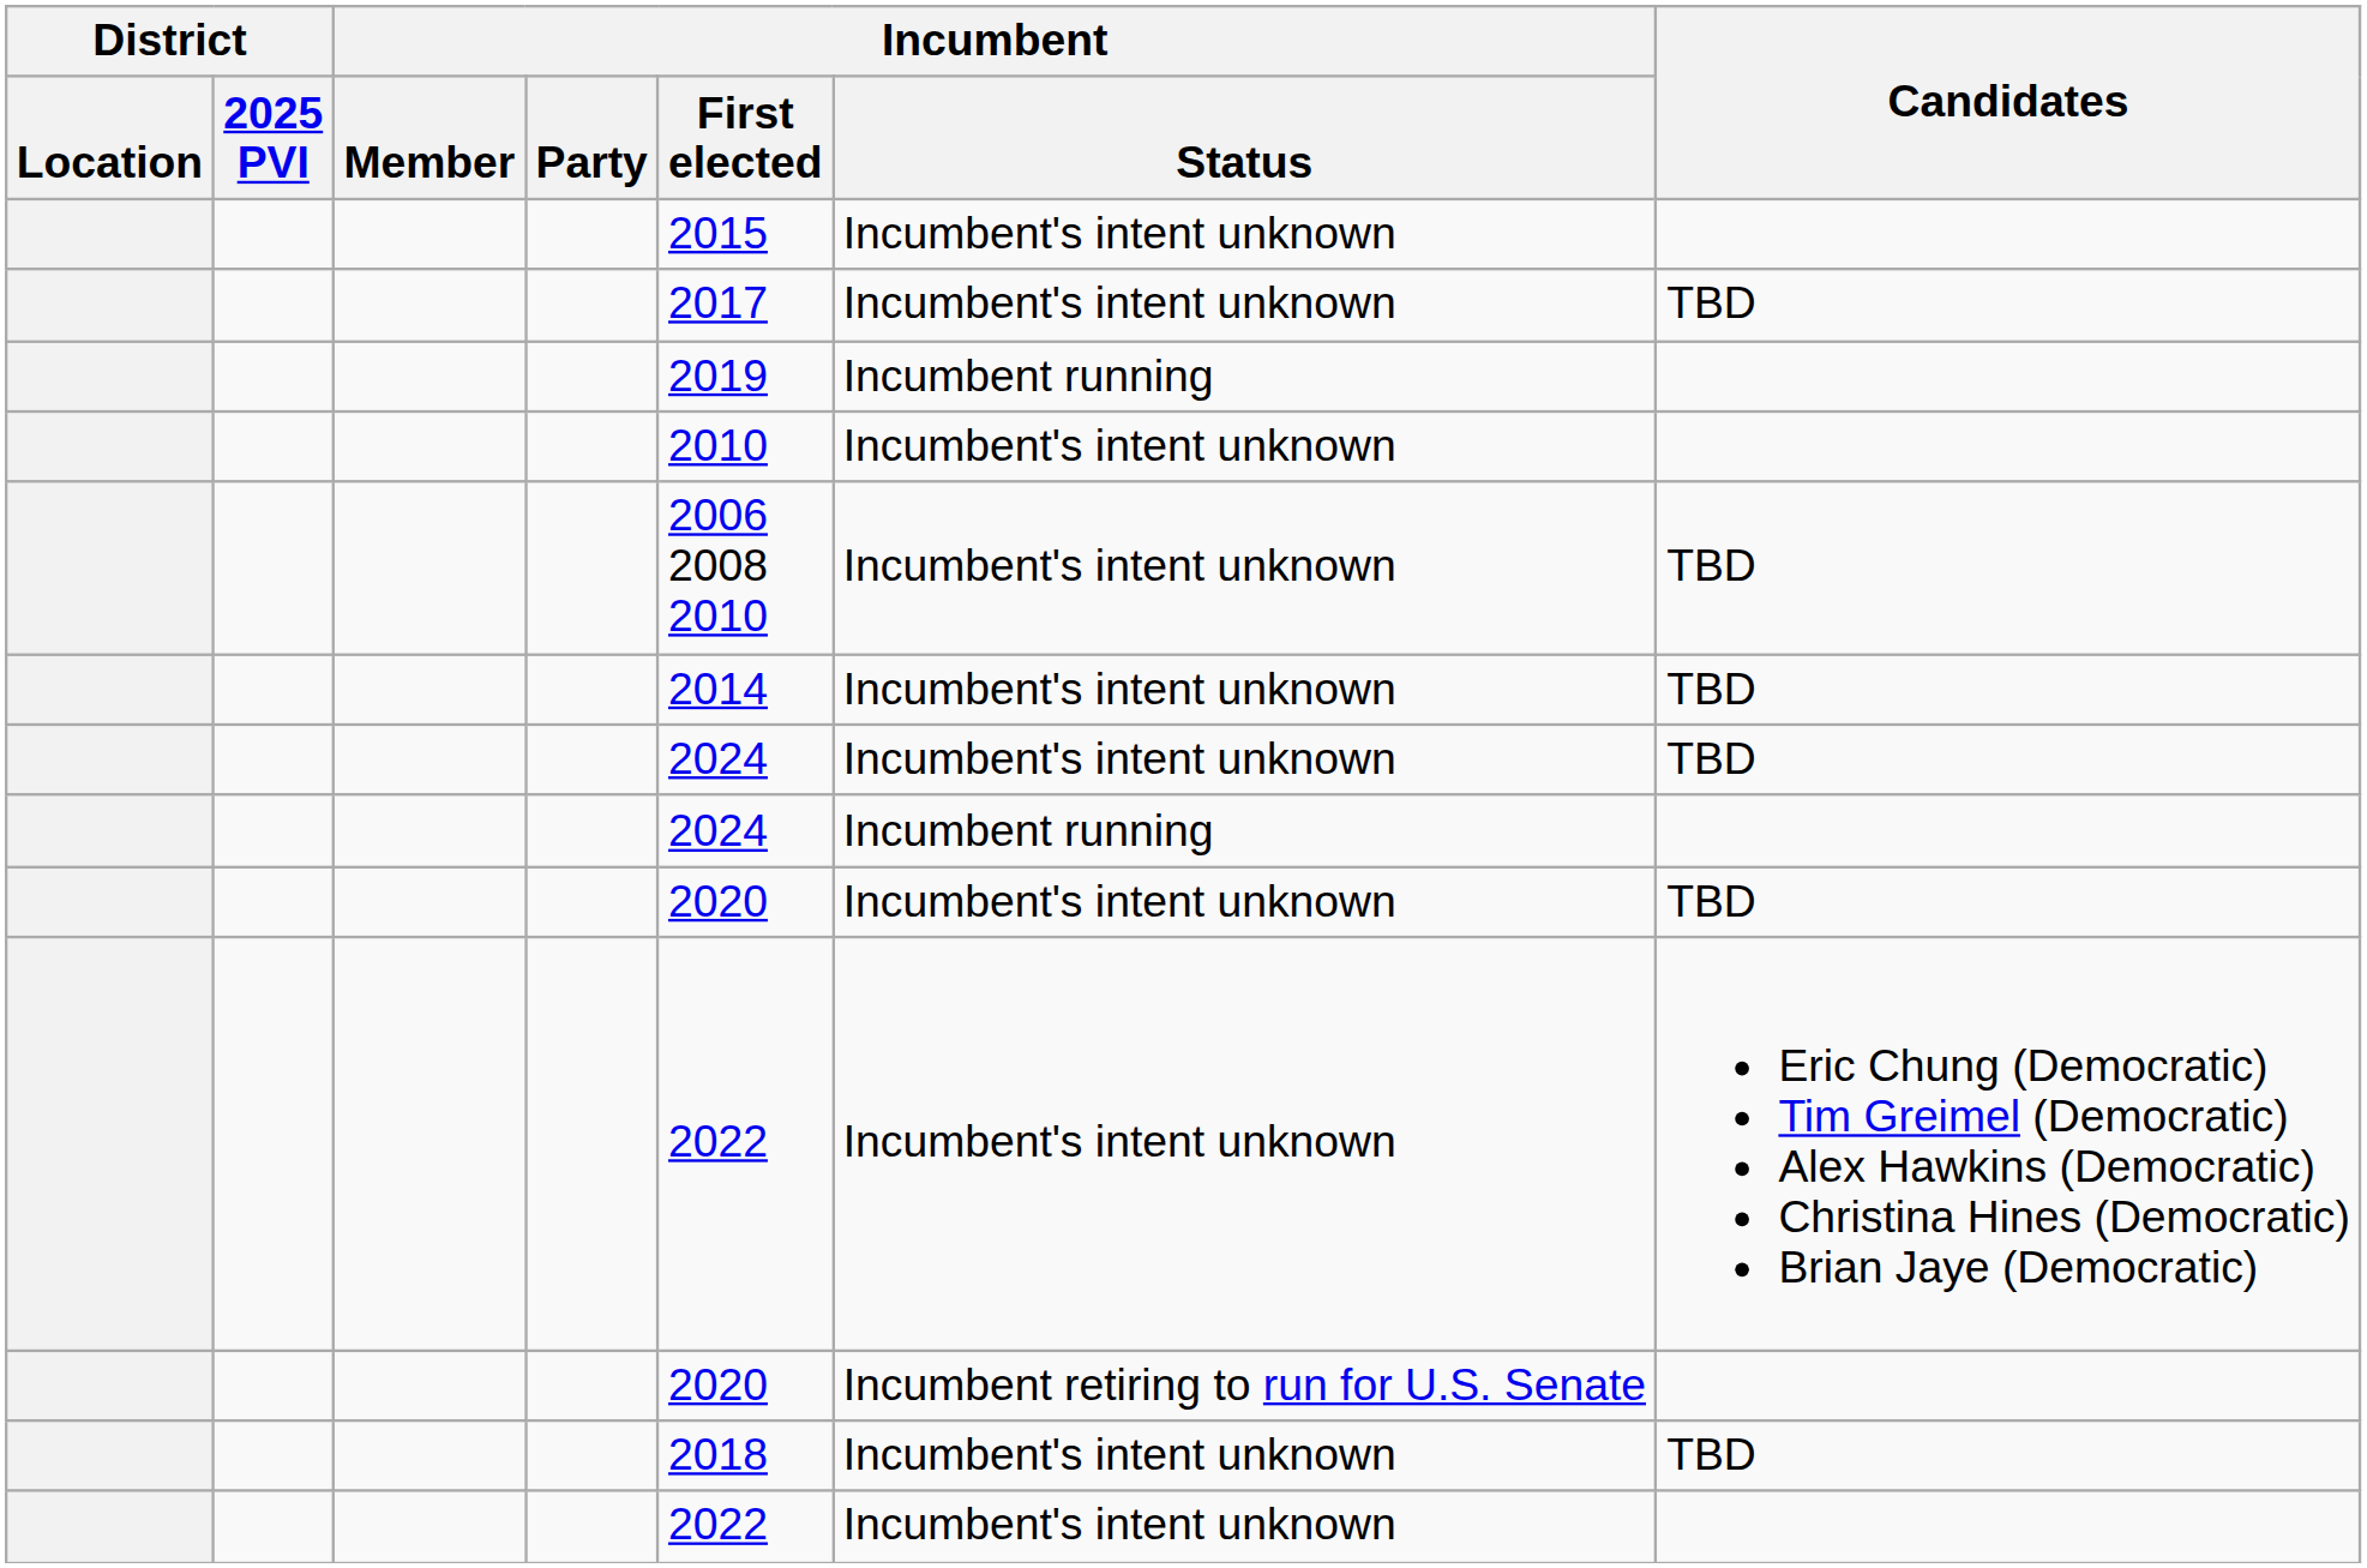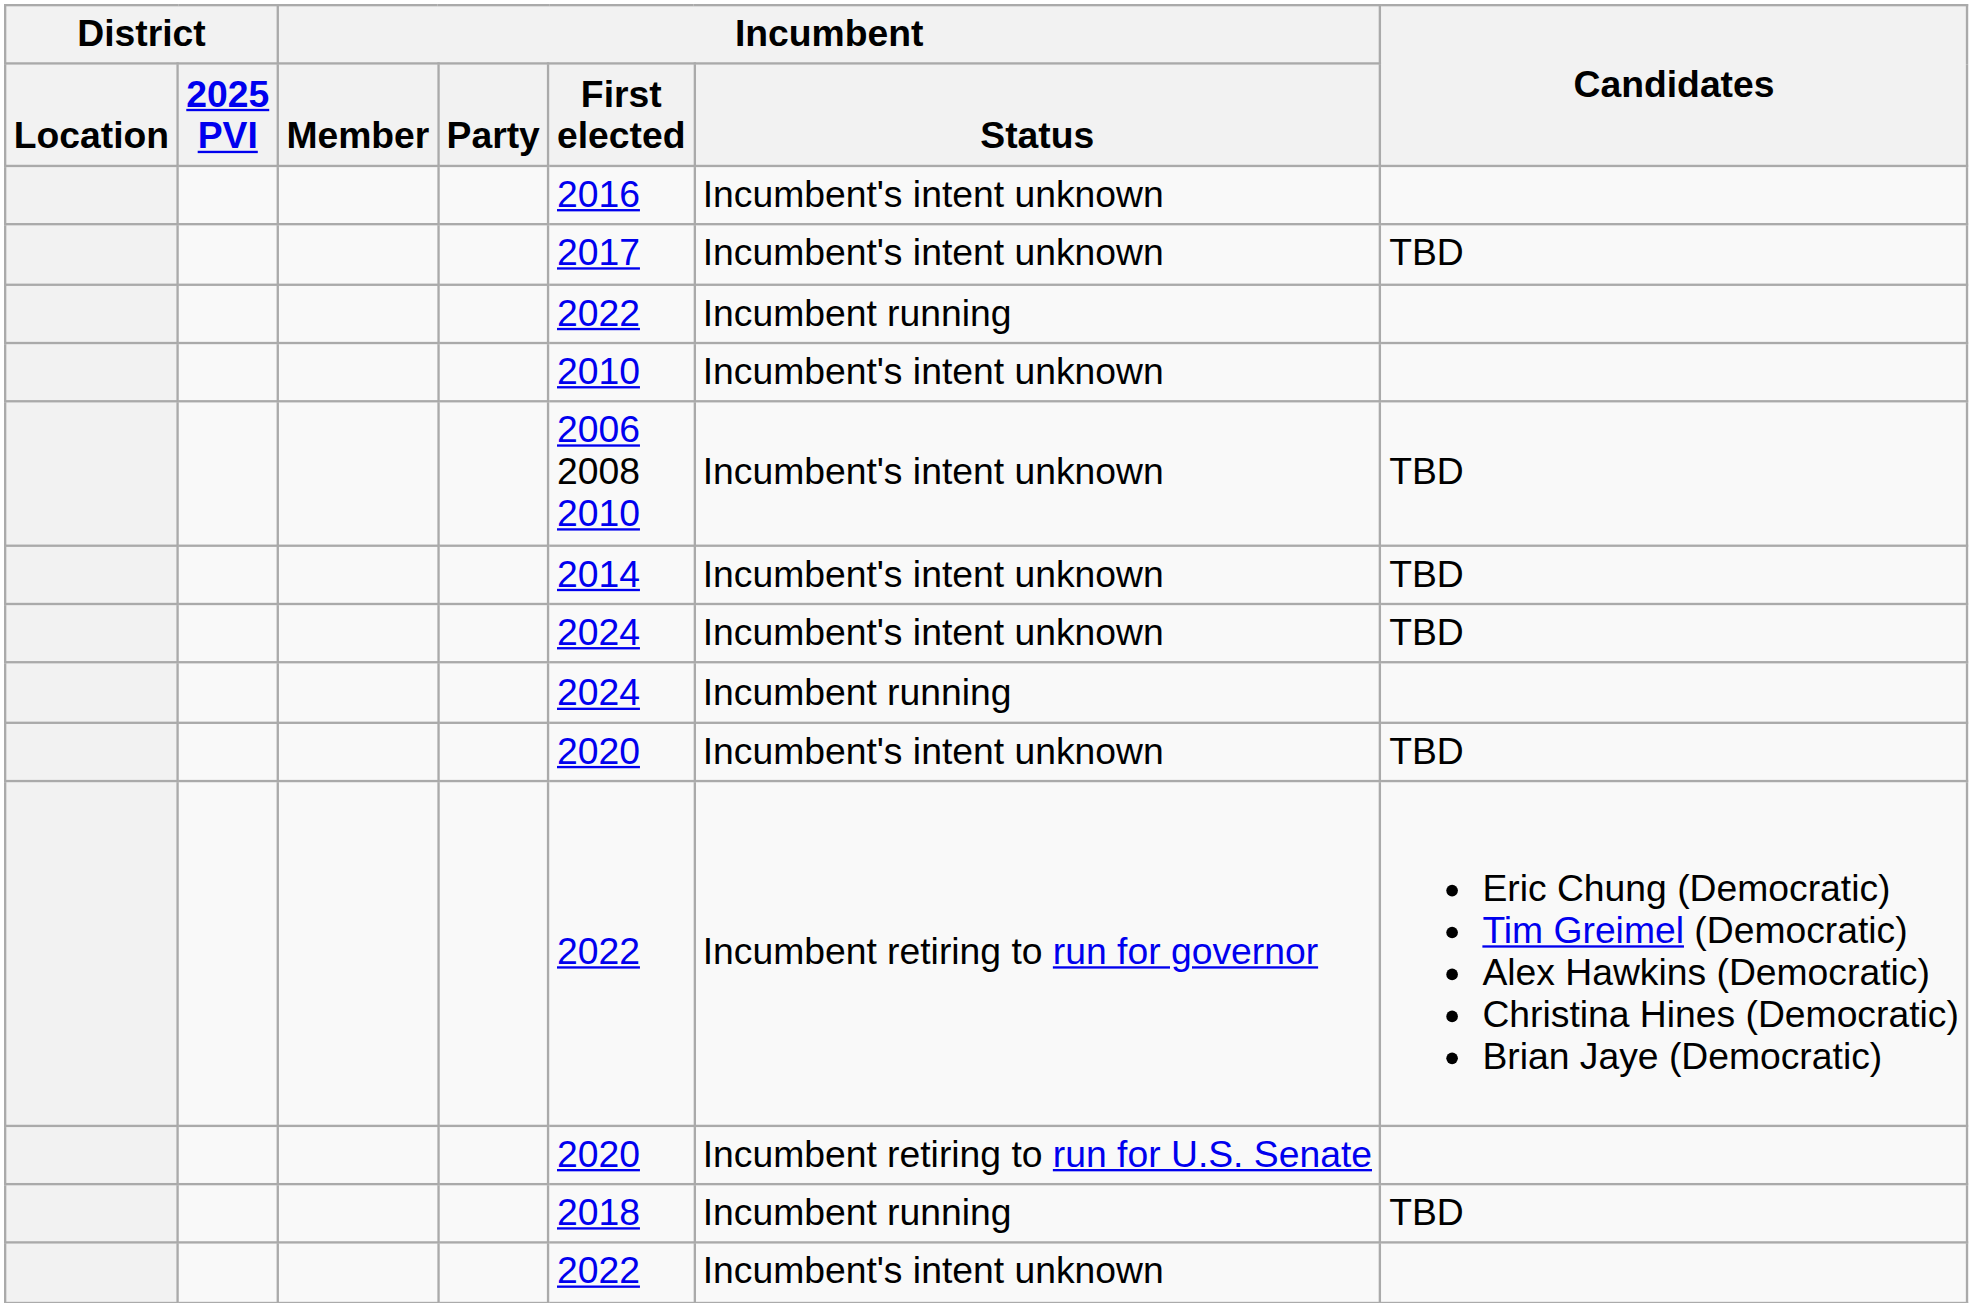row 3 | Incumbent / First elected: 2015 -> 2016
row 5 | Incumbent / First elected: 2019 -> 2022
row 12 | Incumbent / Status: Incumbent's intent unknown -> Incumbent retiring to run for governor
row 14 | Incumbent / Status: Incumbent's intent unknown -> Incumbent running
